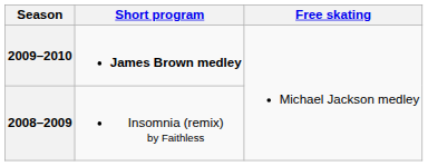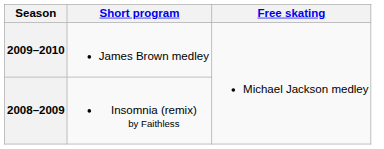2009–2010 | Short program: bold -> normal
